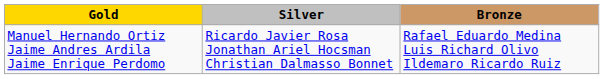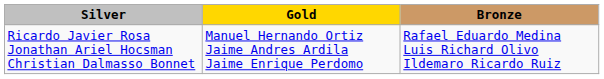columns swapped: Gold <-> Silver
